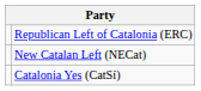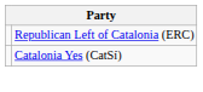- row: New Catalan Left (NECat)
